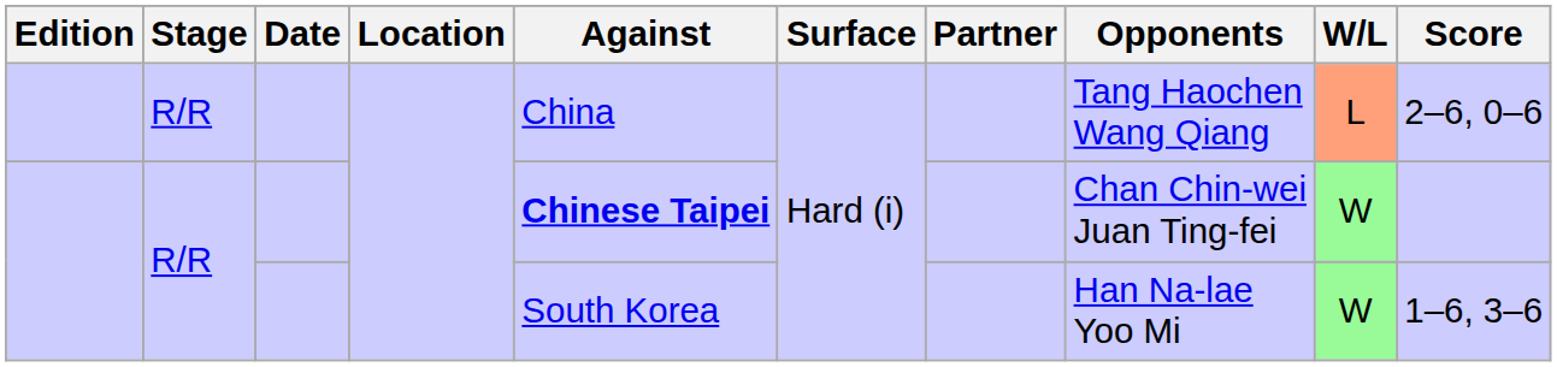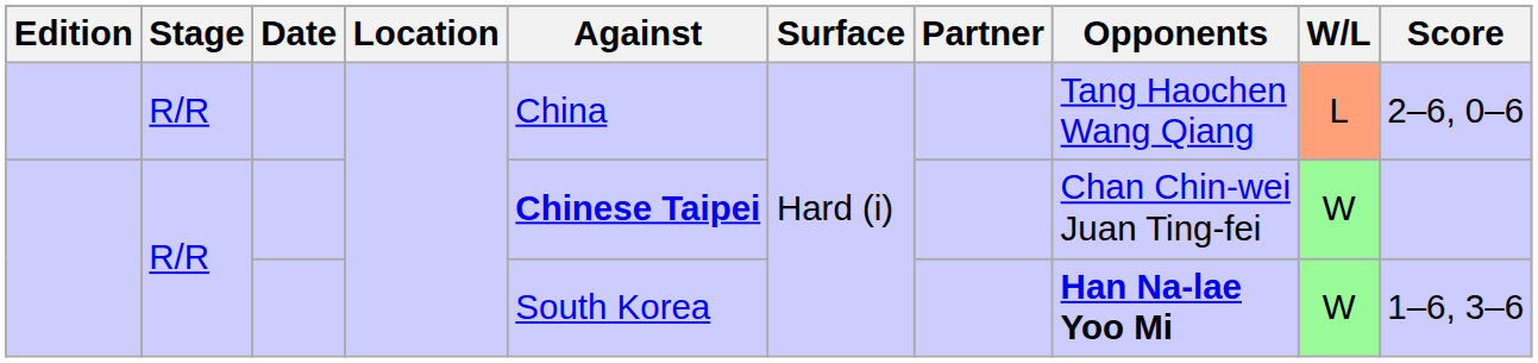row 4 | Opponents: normal -> bold
